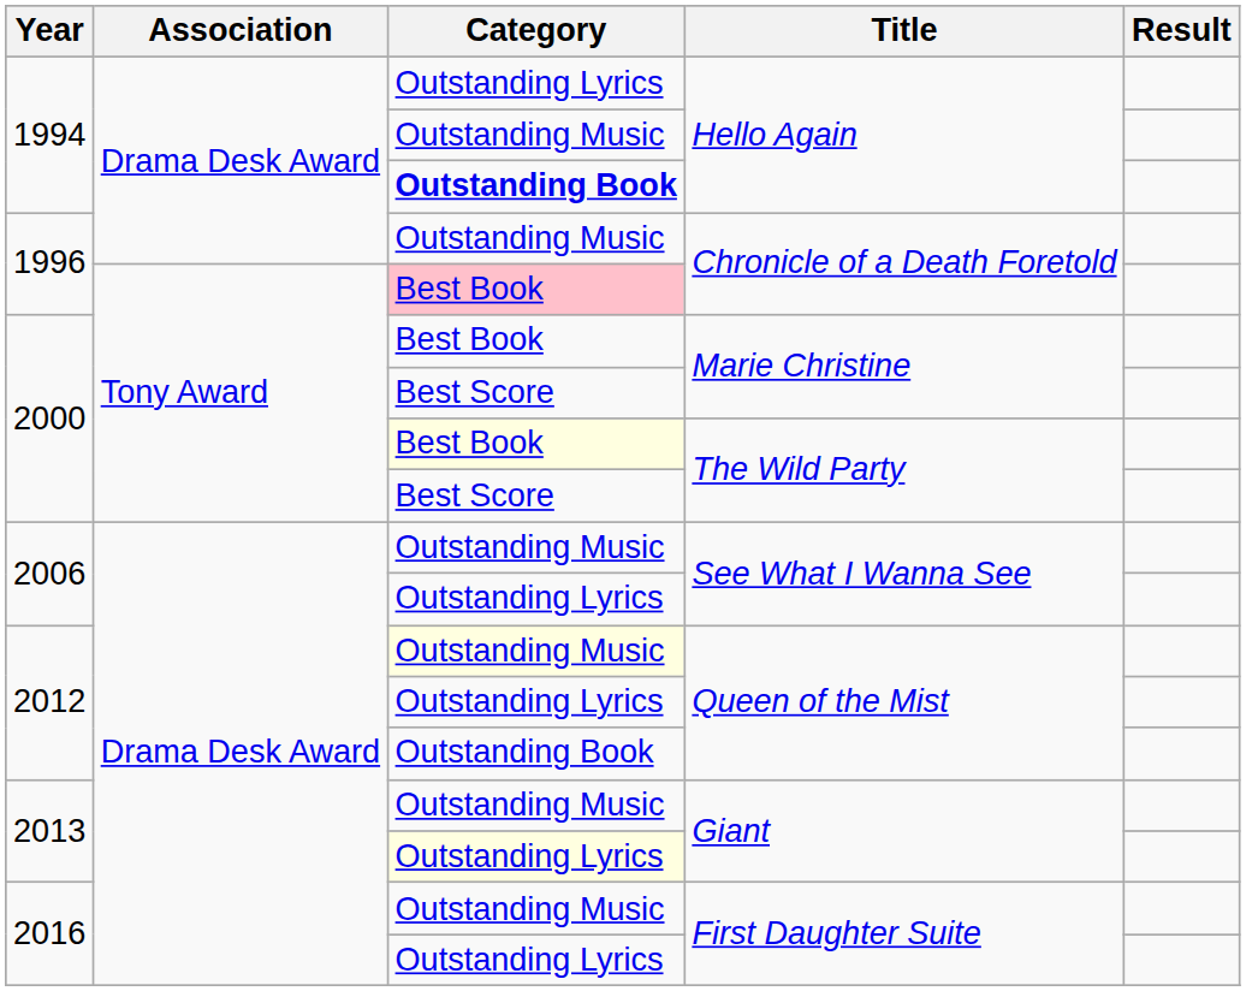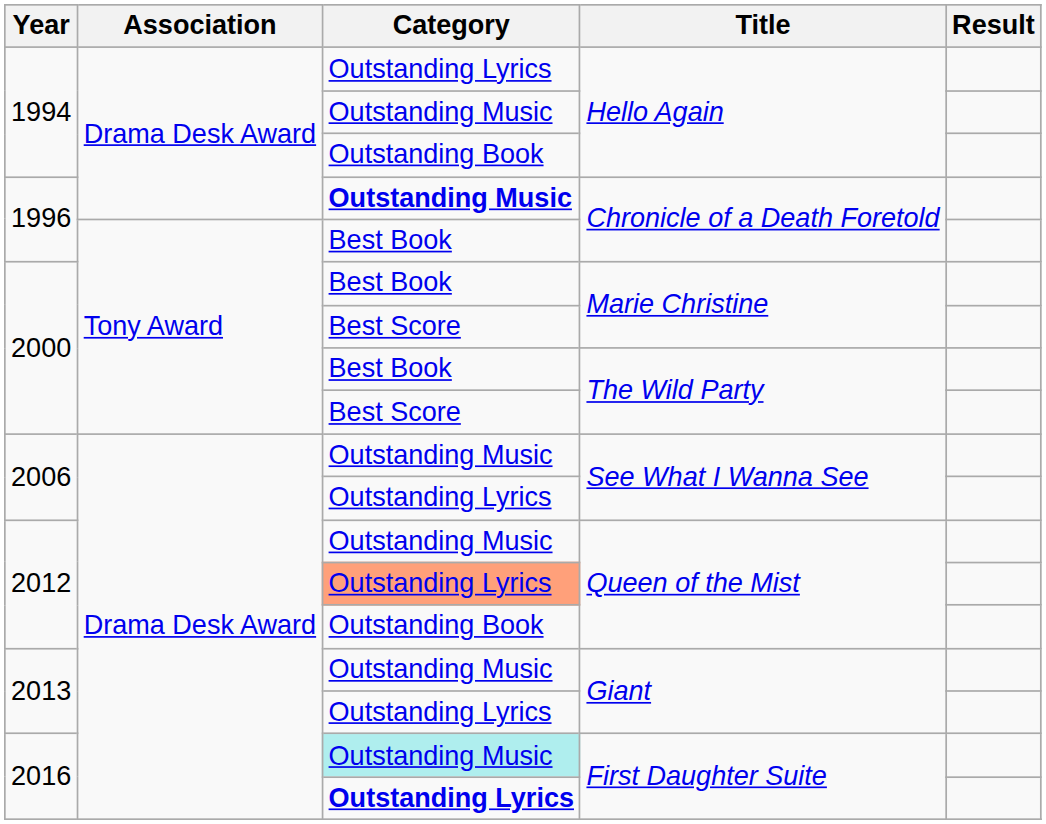Outstanding Book / Hello Again | Category: bold -> normal
Outstanding Music / Chronicle of a Death Foretold | Category: normal -> bold
Best Book / Chronicle of a Death Foretold | Category: pink background -> no background
Best Book / The Wild Party | Category: lightyellow background -> no background
Outstanding Music / Queen of the Mist | Category: lightyellow background -> no background
Outstanding Lyrics / Queen of the Mist | Category: no background -> lightsalmon background
Outstanding Lyrics / Giant | Category: lightyellow background -> no background
Outstanding Music / First Daughter Suite | Category: no background -> paleturquoise background
Outstanding Lyrics / First Daughter Suite | Category: normal -> bold
